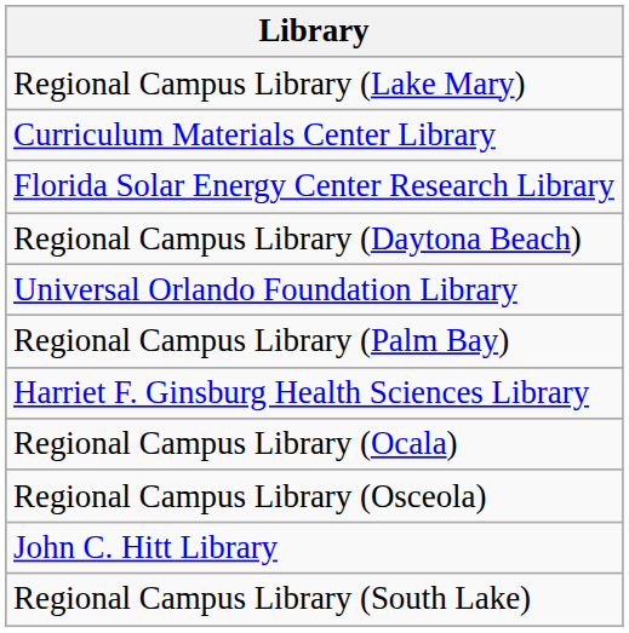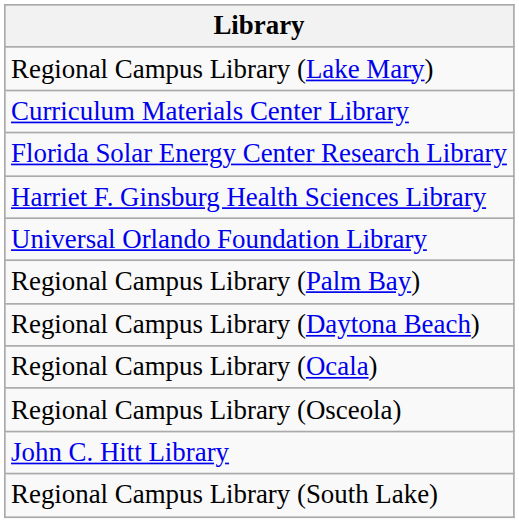row 5 | column 1: Regional Campus Library (Daytona Beach) -> Harriet F. Ginsburg Health Sciences Library
row 8 | column 1: Harriet F. Ginsburg Health Sciences Library -> Regional Campus Library (Daytona Beach)
